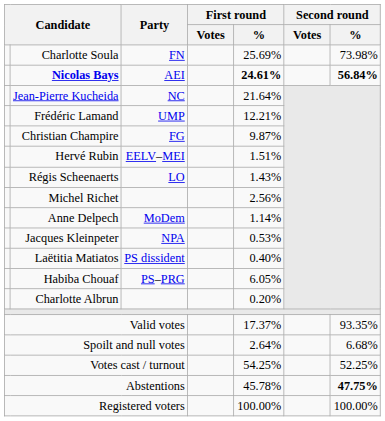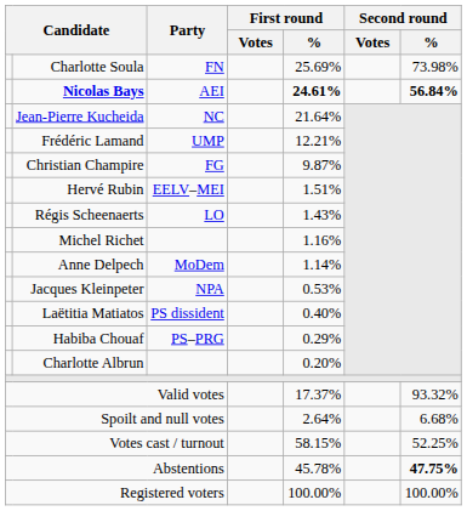Michel Richet | First round / %: 2.56% -> 1.16%
Habiba Chouaf | First round / %: 6.05% -> 0.29%
Valid votes | Second round / %: 93.35% -> 93.32%
Votes cast / turnout | First round / %: 54.25% -> 58.15%
